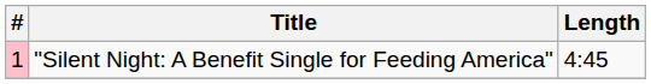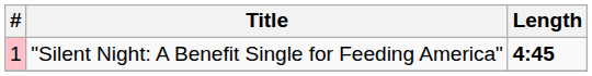"Silent Night: A Benefit Single for Feeding America" | Length: normal -> bold
